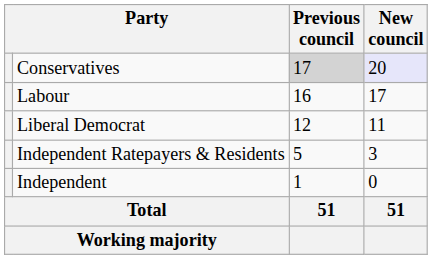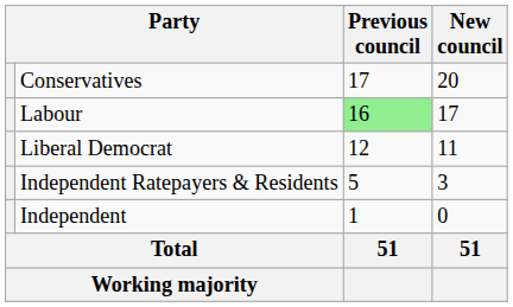Conservatives | Previous council: lightgrey background -> no background
Conservatives | New council: lavender background -> no background
Labour | Previous council: no background -> lightgreen background
